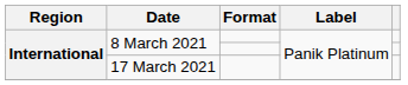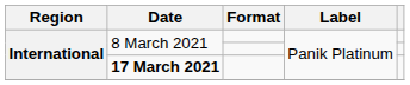17 March 2021 | Date: normal -> bold
